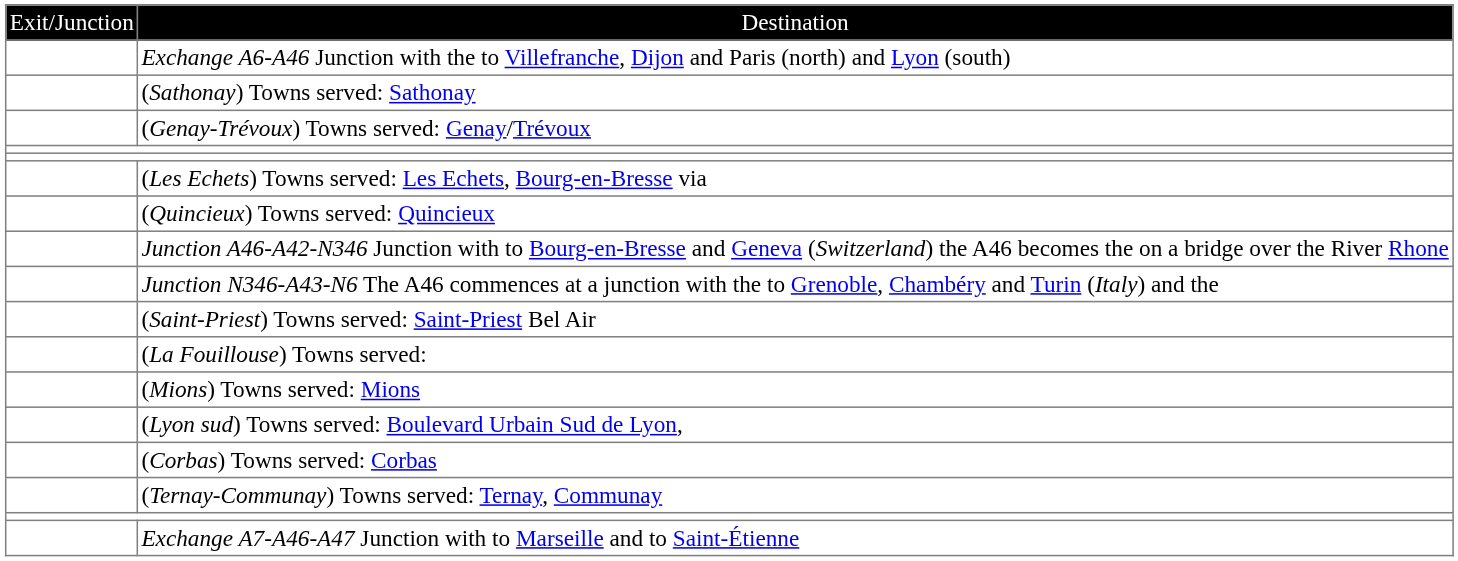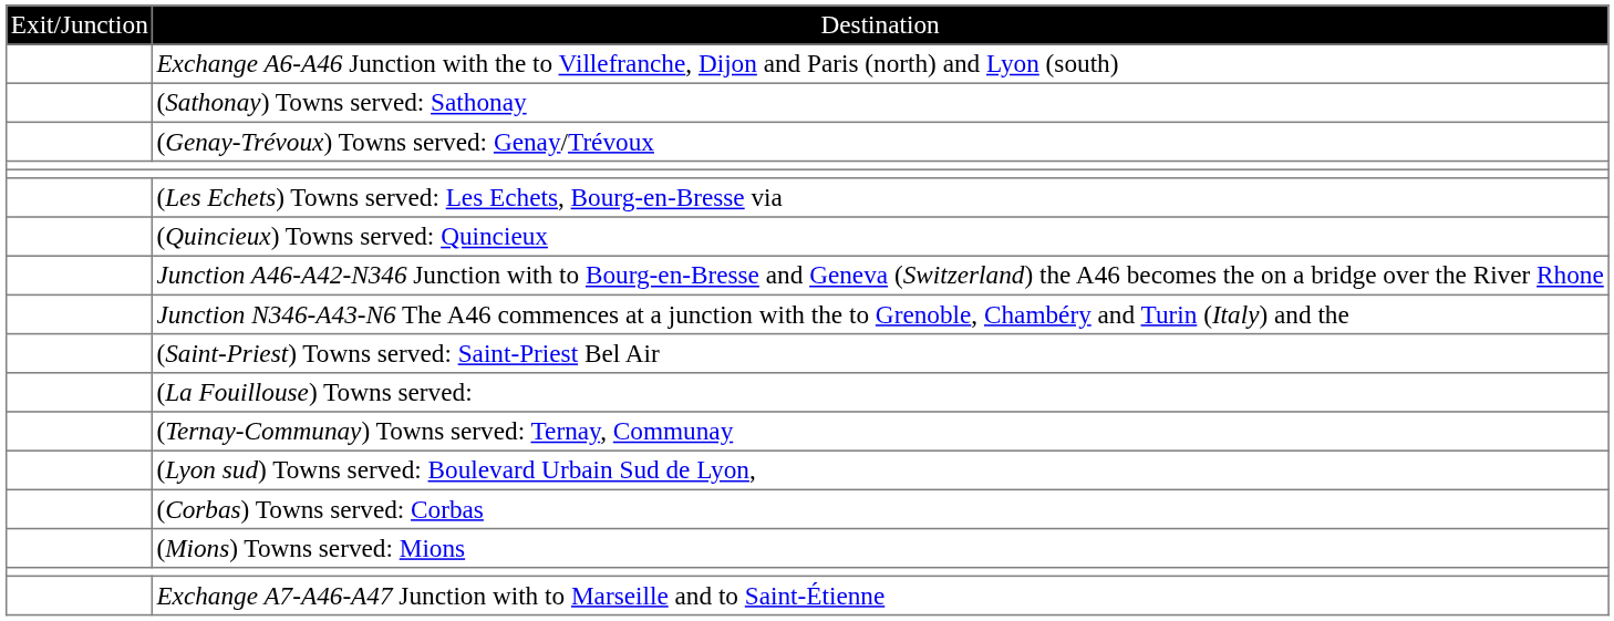row 13 | column 2: (Mions) Towns served: Mions -> (Ternay-Communay) Towns served: Ternay, Communay
row 16 | column 2: (Ternay-Communay) Towns served: Ternay, Communay -> (Mions) Towns served: Mions
